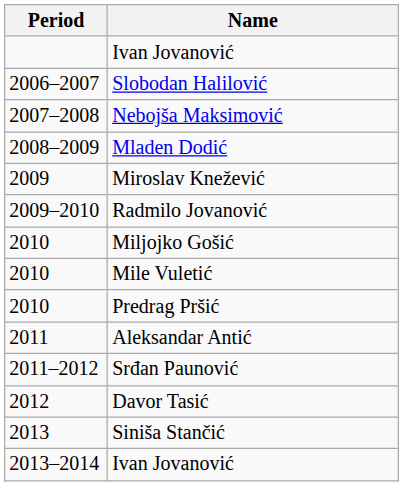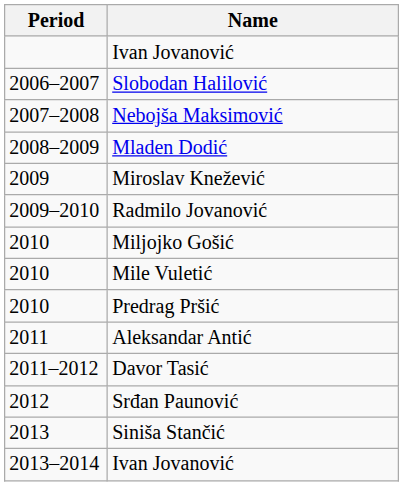row 12 | Name: Srđan Paunović -> Davor Tasić
row 13 | Name: Davor Tasić -> Srđan Paunović
